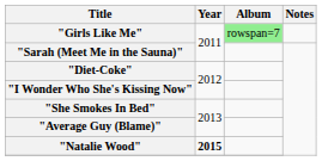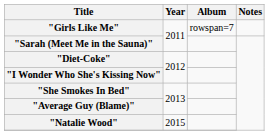"Girls Like Me" | Album: lightgreen background -> no background
"Natalie Wood" | Year: bold -> normal
